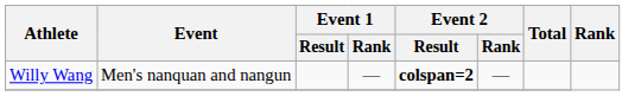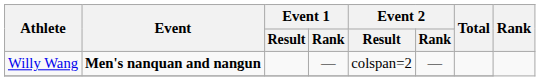Willy Wang | Event: normal -> bold
Willy Wang | Event 2 / Result: bold -> normal
